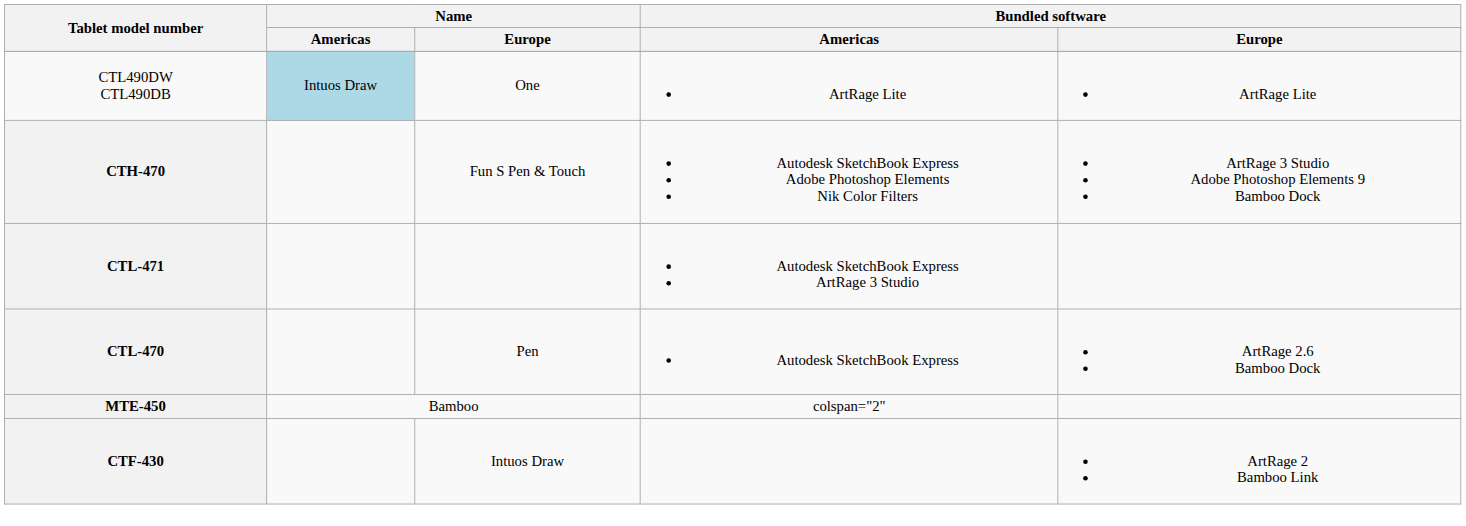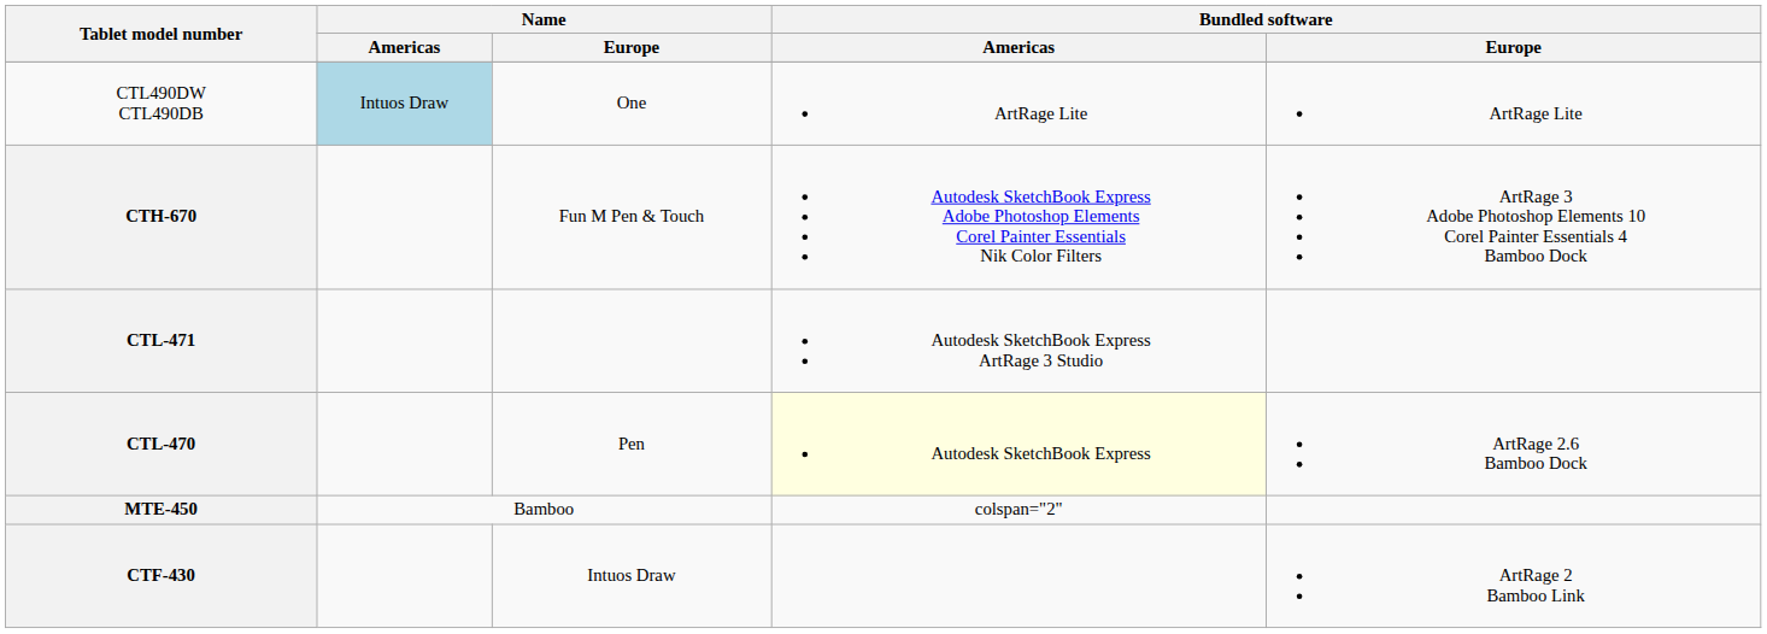+ row: CTH-670 | Fun M Pen & Touch | Autodesk SketchBook Express Adobe Photoshop Elements Corel Painter Essentials Nik Color Filters | ArtRage 3 Adobe Photoshop Elements 10 Corel Painter Essentials 4 Bamboo Dock
- row: CTH-470 | Fun S Pen & Touch | Autodesk SketchBook Express Adobe Photoshop Elements Nik Color Filters | ArtRage 3 Studio Adobe Photoshop Elements 9 Bamboo Dock
CTL-470 | Bundled software / Americas: no background -> lightyellow background
